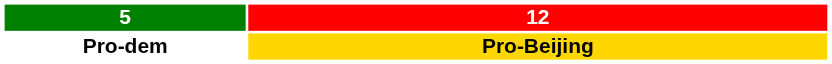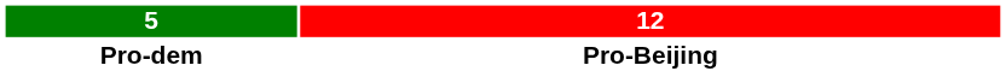Pro-dem | 12: gold background -> no background
